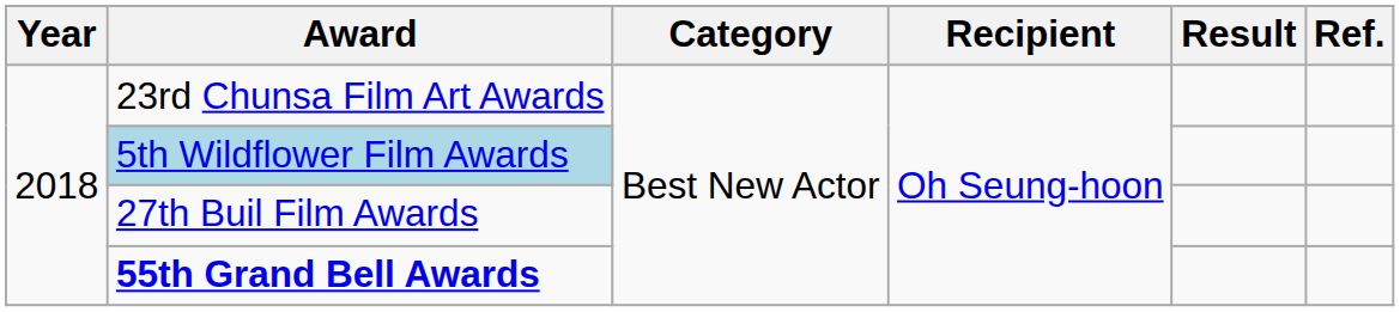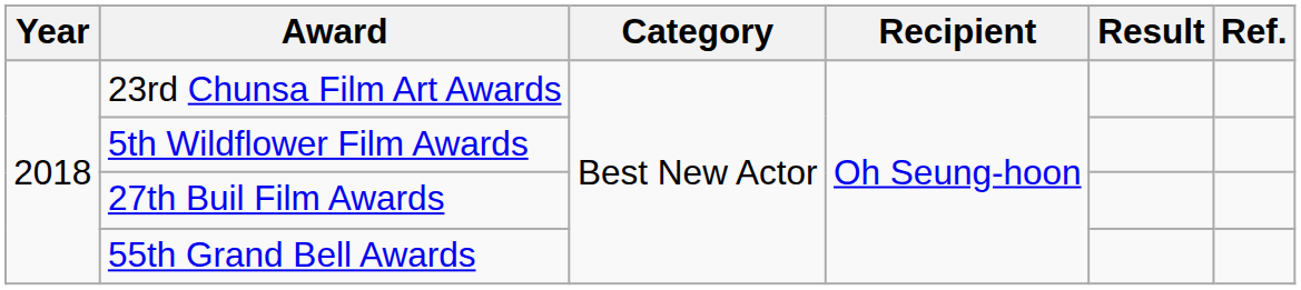5th Wildflower Film Awards | Award: lightblue background -> no background
55th Grand Bell Awards | Award: bold -> normal
